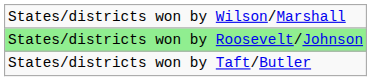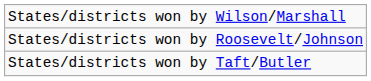row 2 | column 1: lightgreen background -> no background
